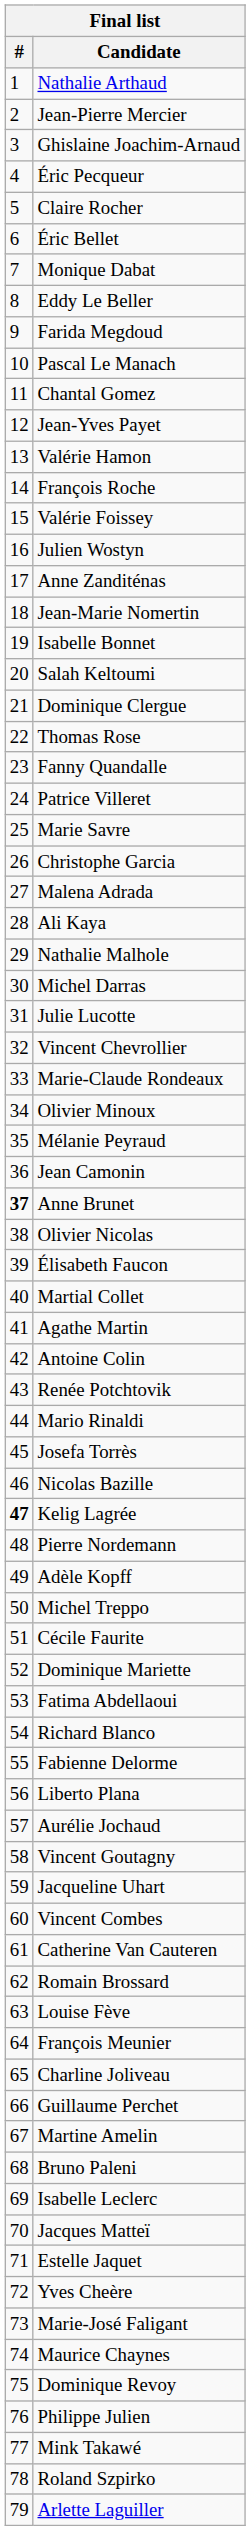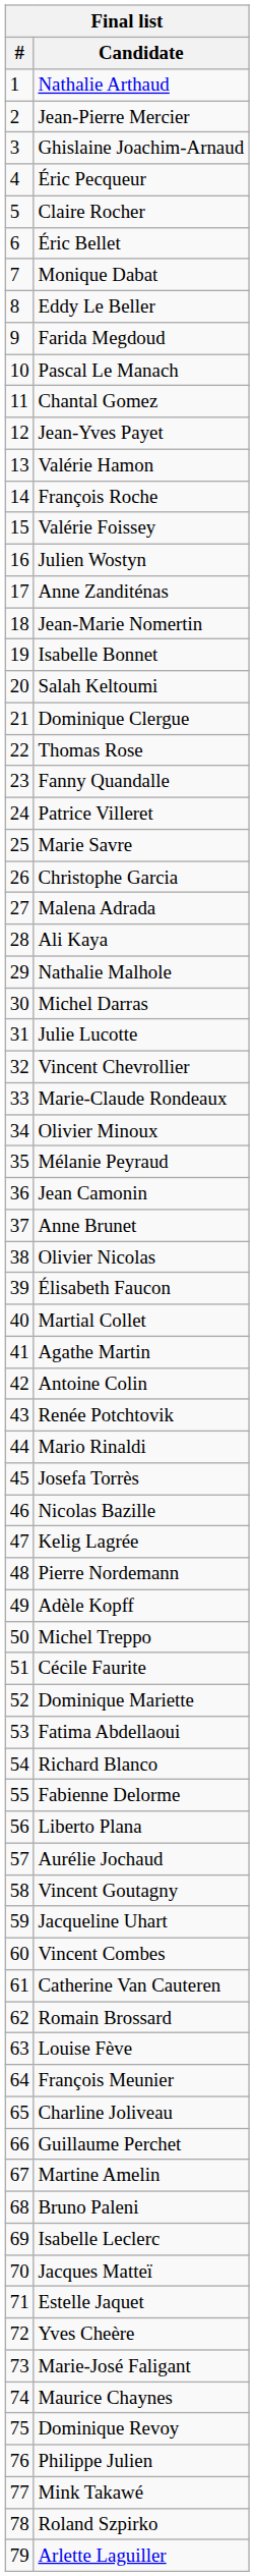Anne Brunet | #: bold -> normal
Kelig Lagrée | #: bold -> normal
